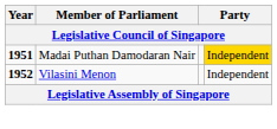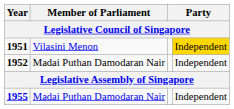1951 | Member of Parliament: Madai Puthan Damodaran Nair -> Vilasini Menon
1952 | Member of Parliament: Vilasini Menon -> Madai Puthan Damodaran Nair
+ row: 1955 | Madai Puthan Damodaran Nair | Independent
